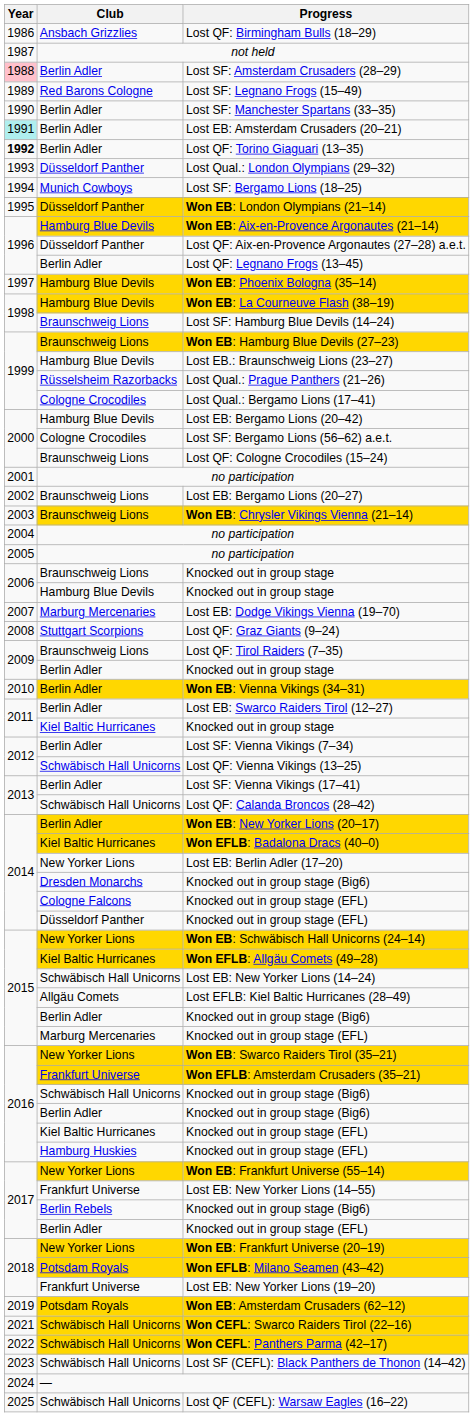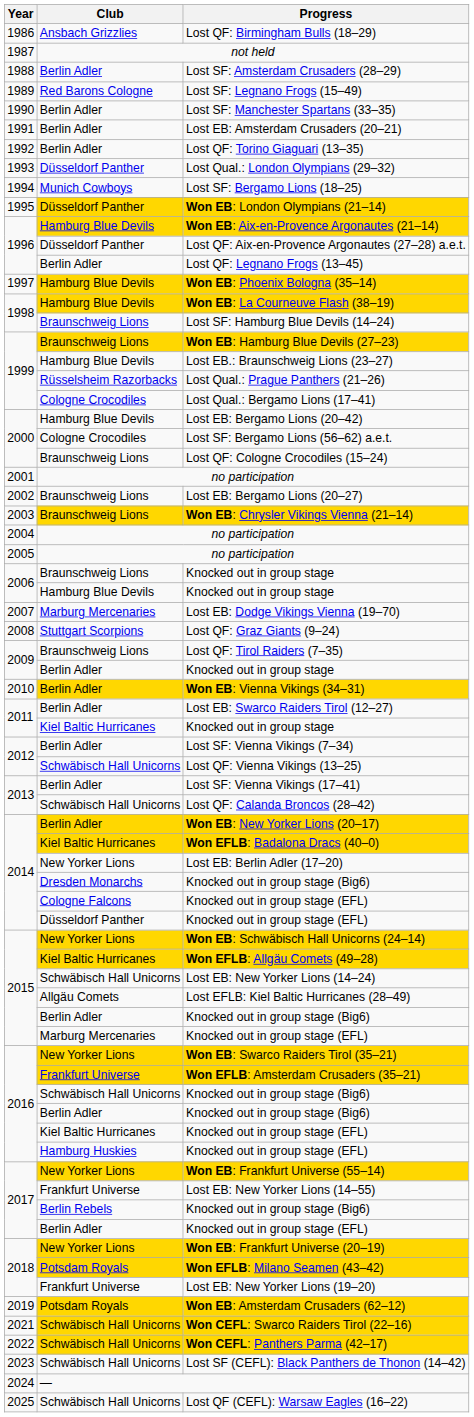Lost SF: Amsterdam Crusaders (28–29) | Year: pink background -> no background
Lost EB: Amsterdam Crusaders (20–21) | Year: paleturquoise background -> no background
Lost QF: Torino Giaguari (13–35) | Year: bold -> normal
